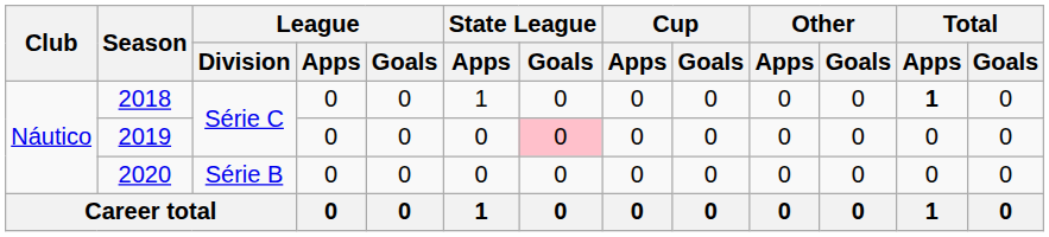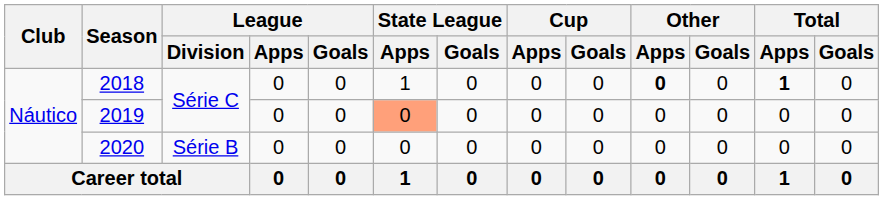2018 | Other / Apps: normal -> bold
2019 | State League / Apps: no background -> lightsalmon background
2019 | State League / Goals: pink background -> no background
